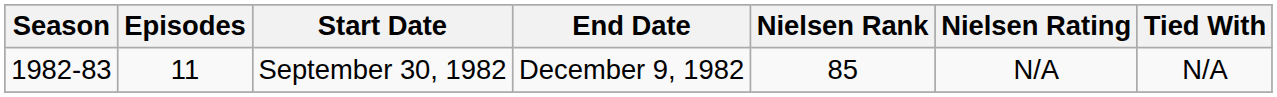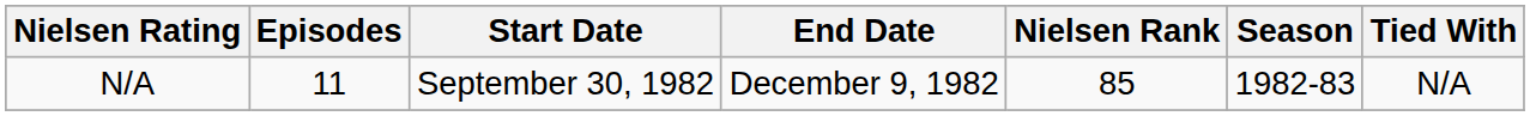columns swapped: Season <-> Nielsen Rating
